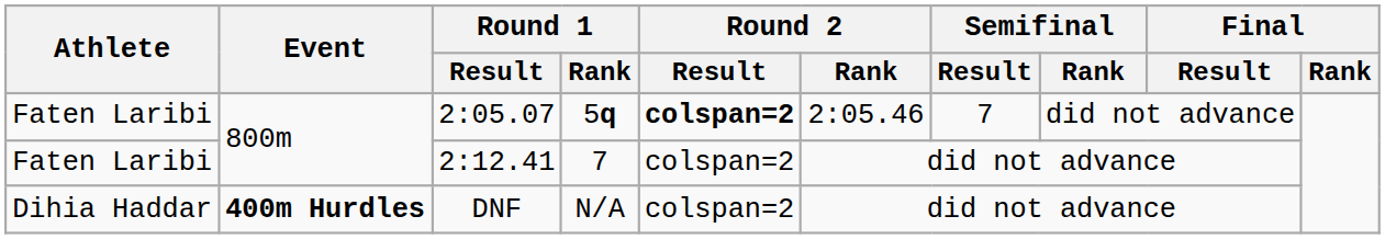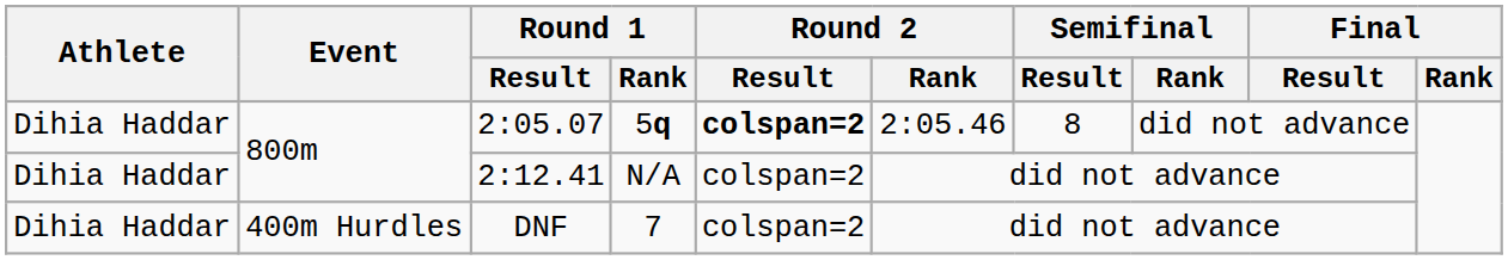2:05.07 | Athlete: Faten Laribi -> Dihia Haddar
2:05.07 | Semifinal / Result: 7 -> 8
2:12.41 | Athlete: Faten Laribi -> Dihia Haddar
2:12.41 | Round 1 / Rank: 7 -> N/A
DNF | Event: bold -> normal
DNF | Round 1 / Rank: N/A -> 7
